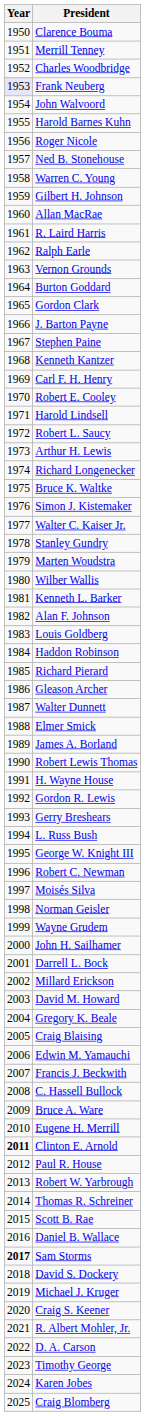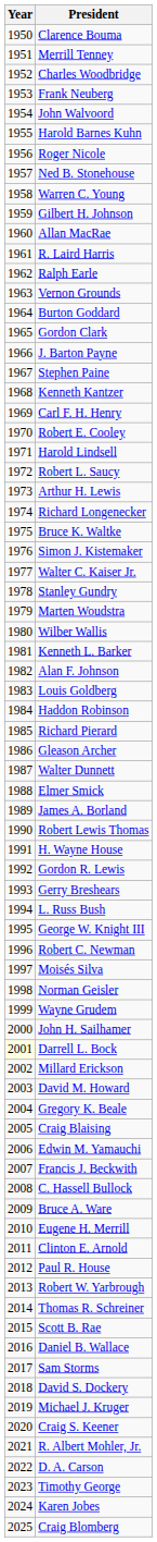Frank Neuberg | Year: lavender background -> no background
Darrell L. Bock | Year: no background -> lightyellow background
Clinton E. Arnold | Year: bold -> normal
Sam Storms | Year: bold -> normal
